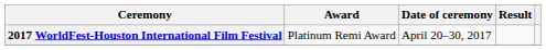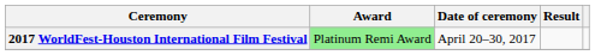2017 WorldFest-Houston International Film Festival | Award: no background -> lightgreen background
